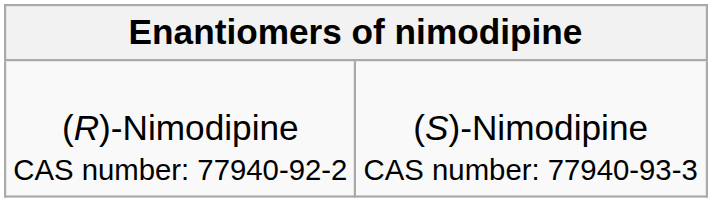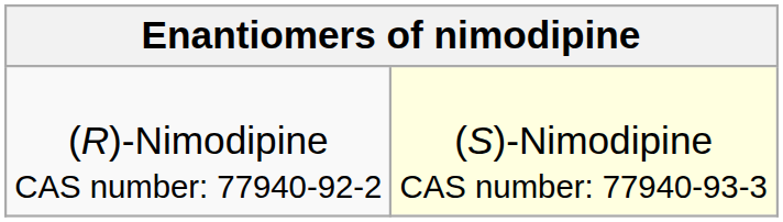(R)-Nimodipine CAS number: 77940-92-2 | column 2: no background -> lightyellow background
